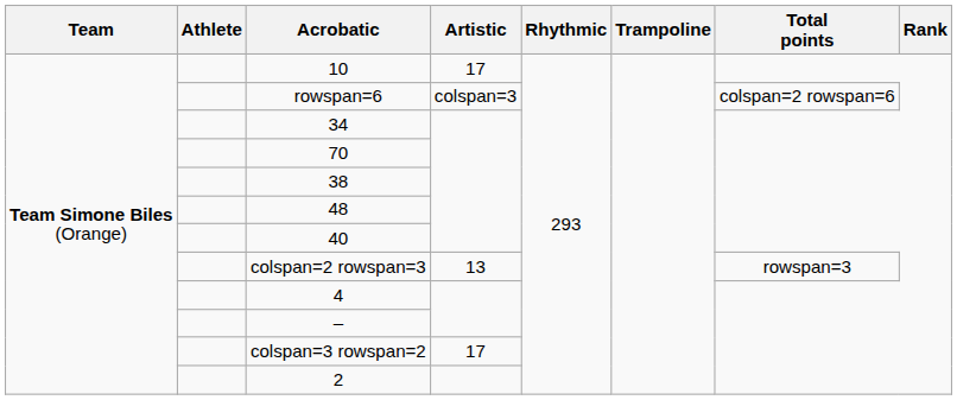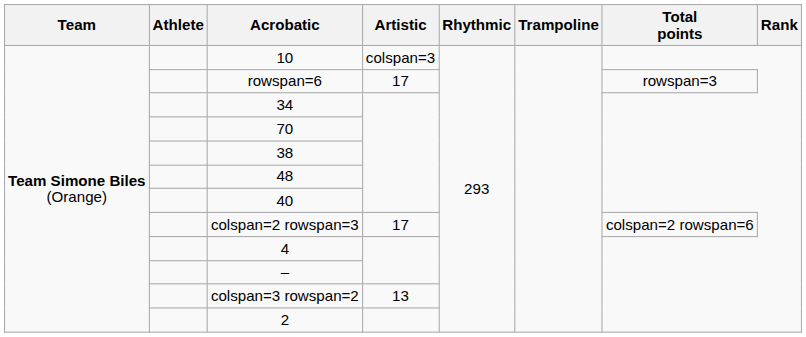10 | Artistic: 17 -> colspan=3
rowspan=6 | Artistic: colspan=3 -> 17
rowspan=6 | Total points: colspan=2 rowspan=6 -> rowspan=3
colspan=2 rowspan=3 | Artistic: 13 -> 17
colspan=2 rowspan=3 | Total points: rowspan=3 -> colspan=2 rowspan=6
colspan=3 rowspan=2 | Artistic: 17 -> 13
